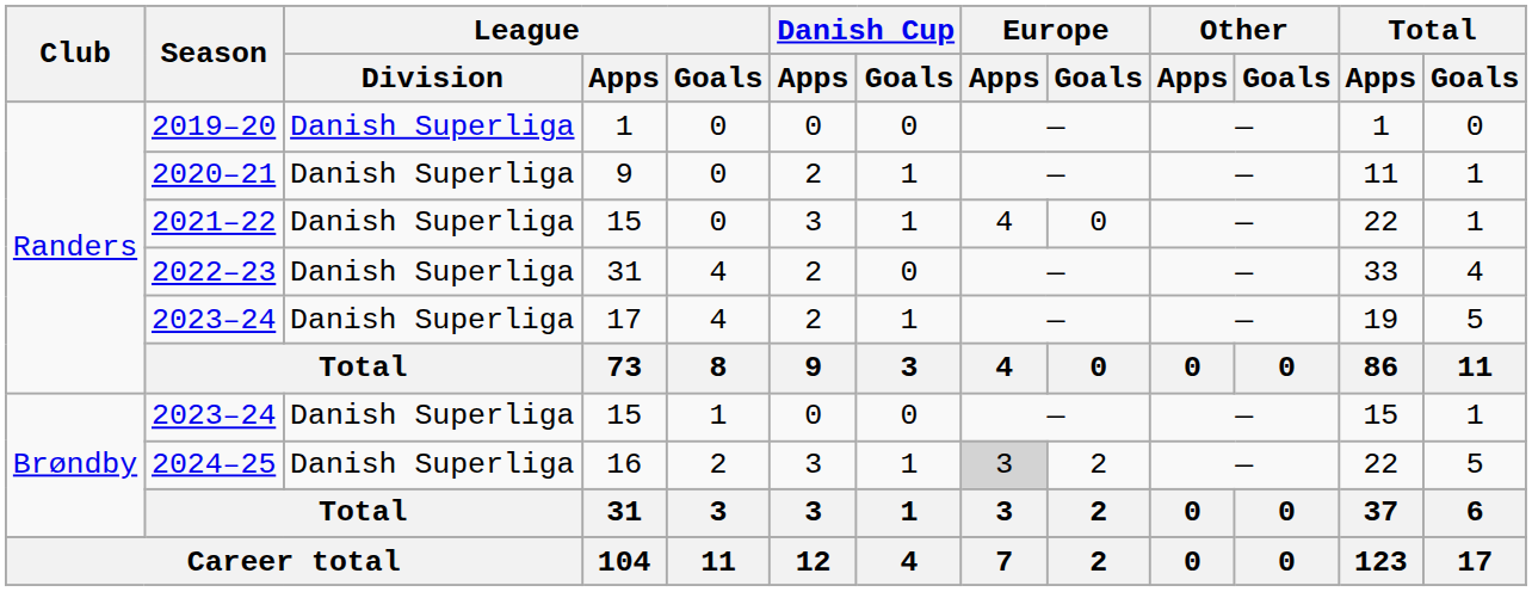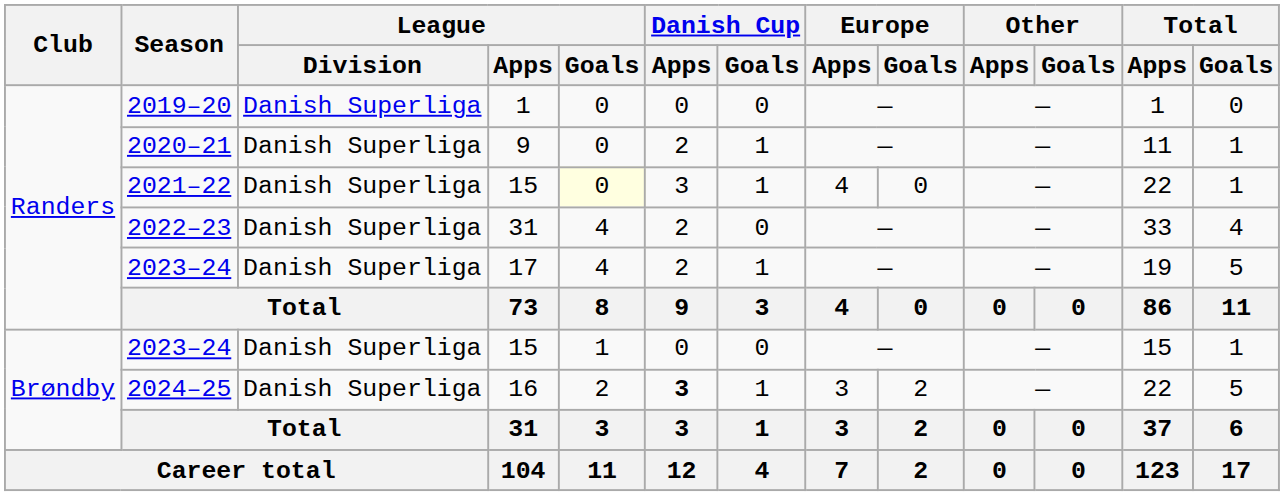2021–22 | League / Goals: no background -> lightyellow background
2024–25 | Danish Cup / Apps: normal -> bold
2024–25 | Europe / Apps: lightgrey background -> no background
